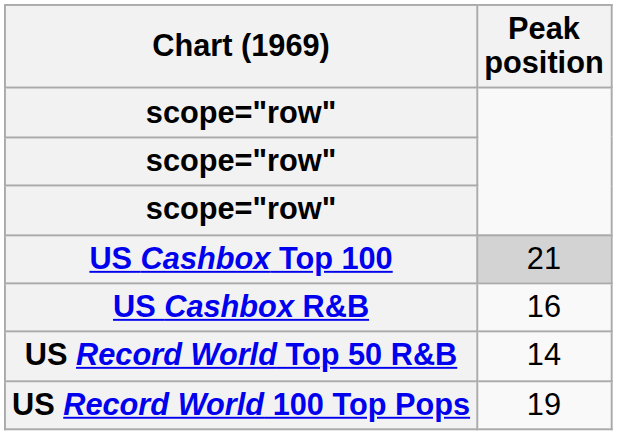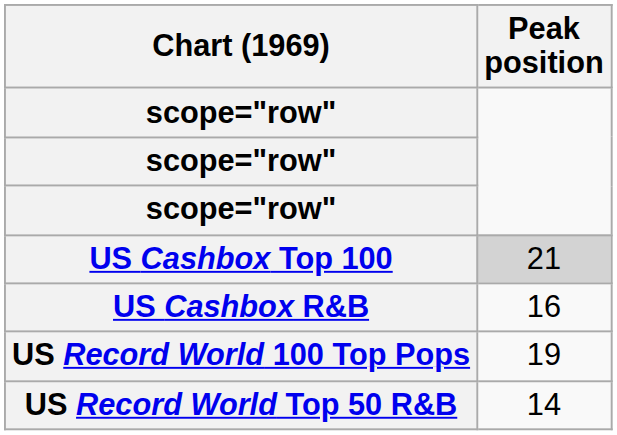rows swapped: US Record World 100 Top Pops <-> US Record World Top 50 R&B
